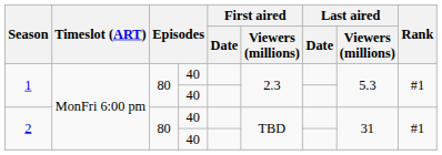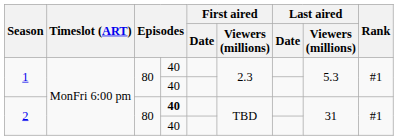row 5 | column 4: normal -> bold
